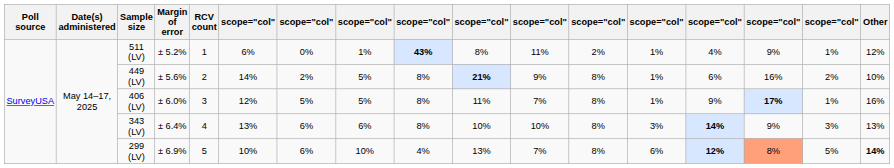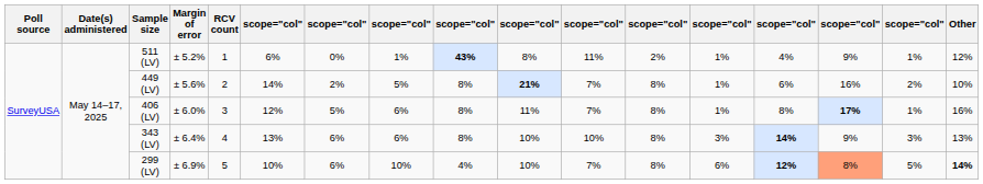449 (LV) | column 11: 9% -> 7%
406 (LV) | column 8: 5% -> 6%
406 (LV) | column 14: 9% -> 8%
299 (LV) | column 10: 13% -> 10%
